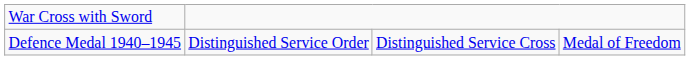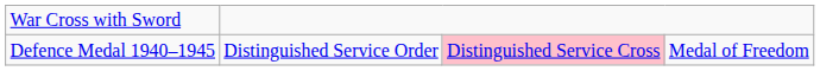Defence Medal 1940–1945 | column 3: no background -> pink background
